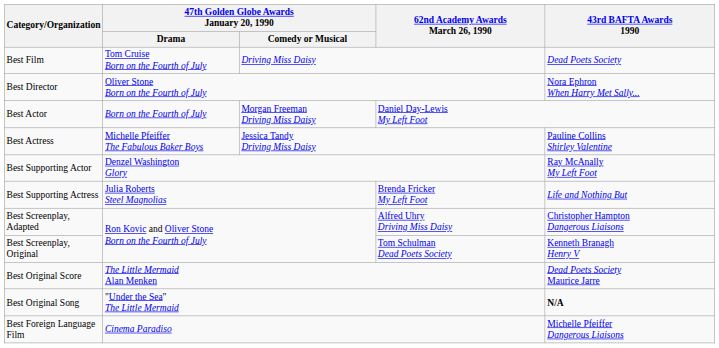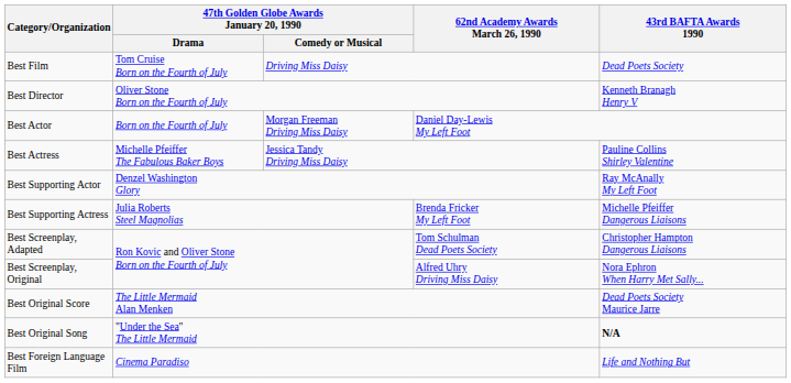Best Director | 43rd BAFTA Awards 1990: Nora Ephron When Harry Met Sally... -> Kenneth Branagh Henry V
Best Supporting Actress | 43rd BAFTA Awards 1990: Life and Nothing But -> Michelle Pfeiffer Dangerous Liaisons
Best Screenplay, Adapted | 62nd Academy Awards March 26, 1990: Alfred Uhry Driving Miss Daisy -> Tom Schulman Dead Poets Society
Best Screenplay, Original | 62nd Academy Awards March 26, 1990: Tom Schulman Dead Poets Society -> Alfred Uhry Driving Miss Daisy
Best Screenplay, Original | 43rd BAFTA Awards 1990: Kenneth Branagh Henry V -> Nora Ephron When Harry Met Sally...
Best Foreign Language Film | 43rd BAFTA Awards 1990: Michelle Pfeiffer Dangerous Liaisons -> Life and Nothing But
